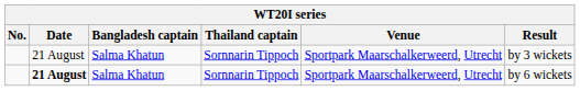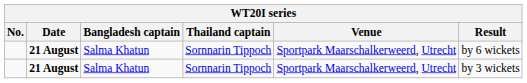row 3 | Date: normal -> bold
row 3 | Result: by 3 wickets -> by 6 wickets
row 4 | Result: by 6 wickets -> by 3 wickets
